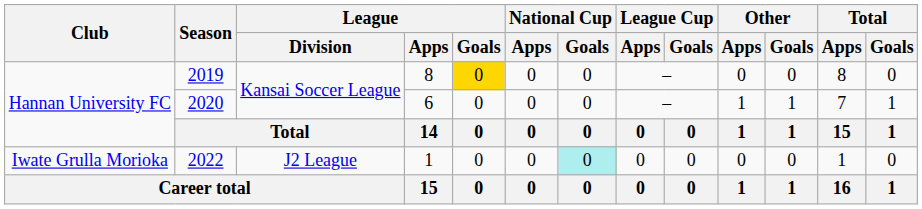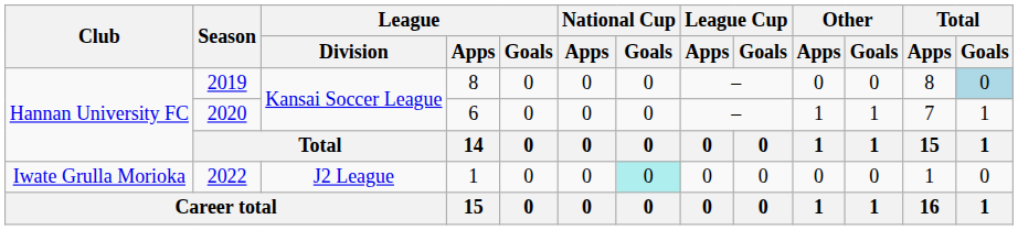2019 | League / Goals: gold background -> no background
2019 | Total / Goals: no background -> lightblue background
